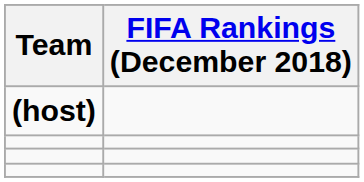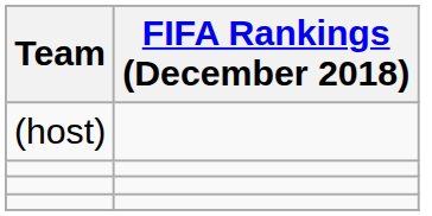row 2 | Team: bold -> normal
